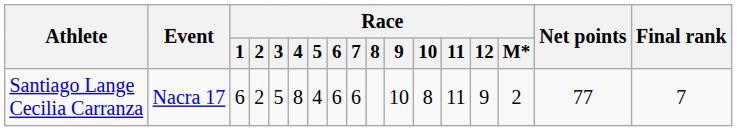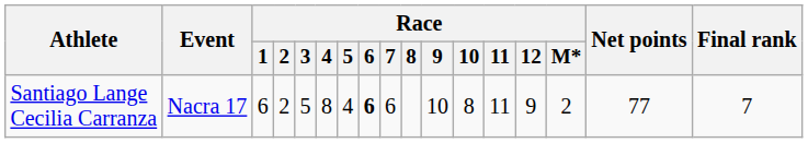Santiago Lange Cecilia Carranza | Race / 6: normal -> bold
